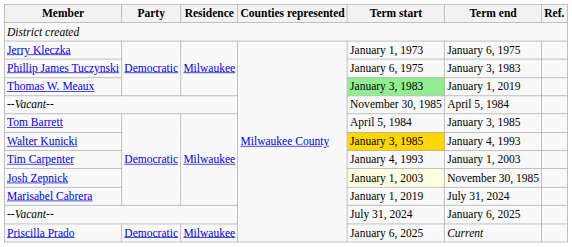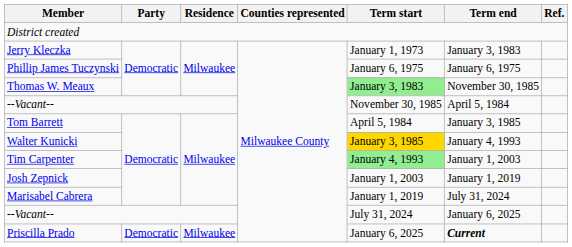Jerry Kleczka | Term end: January 6, 1975 -> January 3, 1983
Phillip James Tuczynski | Term end: January 3, 1983 -> January 6, 1975
Thomas W. Meaux | Term end: January 1, 2019 -> November 30, 1985
Tim Carpenter | Term start: no background -> lightgreen background
Josh Zepnick | Term start: lightyellow background -> no background
Josh Zepnick | Term end: November 30, 1985 -> January 1, 2019
Priscilla Prado | Term end: normal -> bold
